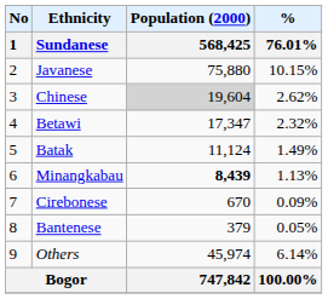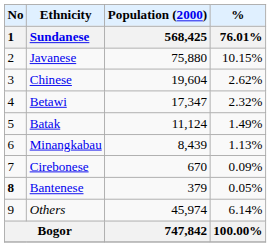Chinese | Population (2000) / 568,425: lightgrey background -> no background
Minangkabau | Population (2000) / 568,425: bold -> normal
Bantenese | No / 1: normal -> bold
